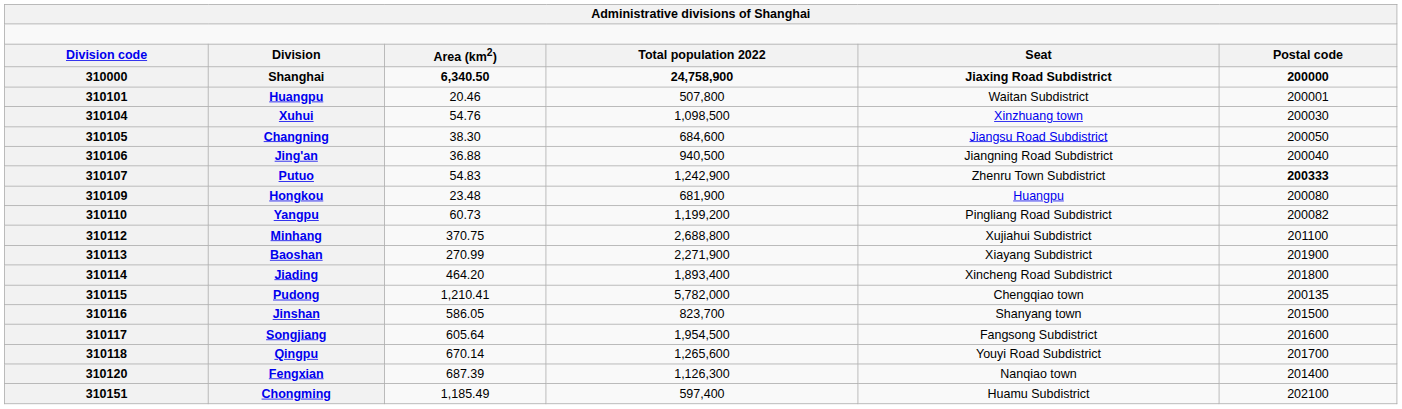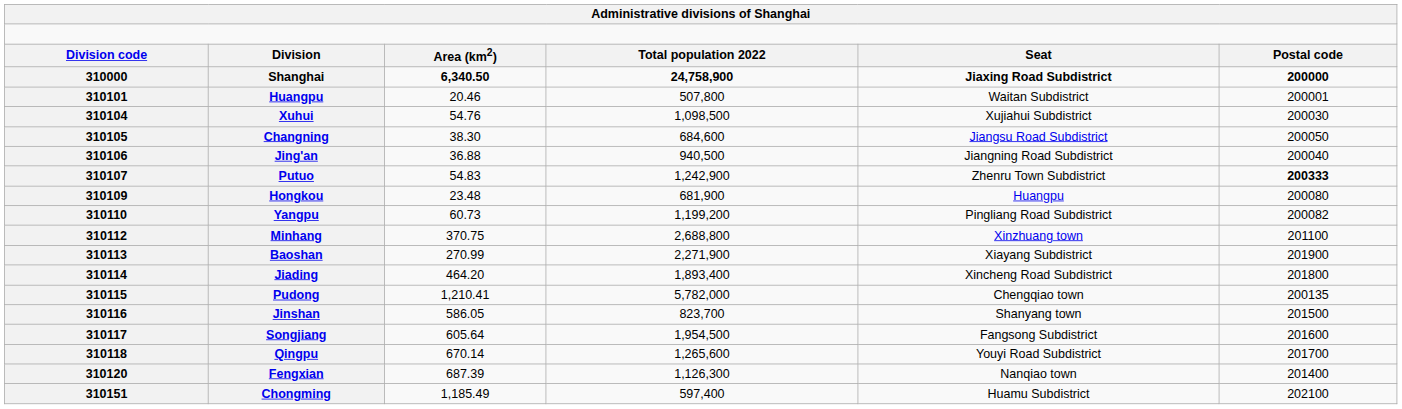Xuhui | column 5: Xinzhuang town -> Xujiahui Subdistrict
Minhang | column 5: Xujiahui Subdistrict -> Xinzhuang town
